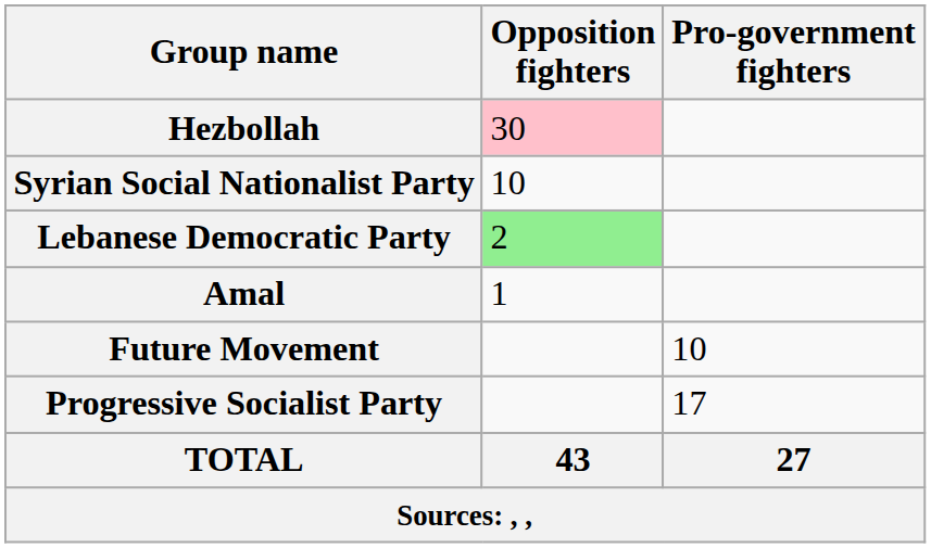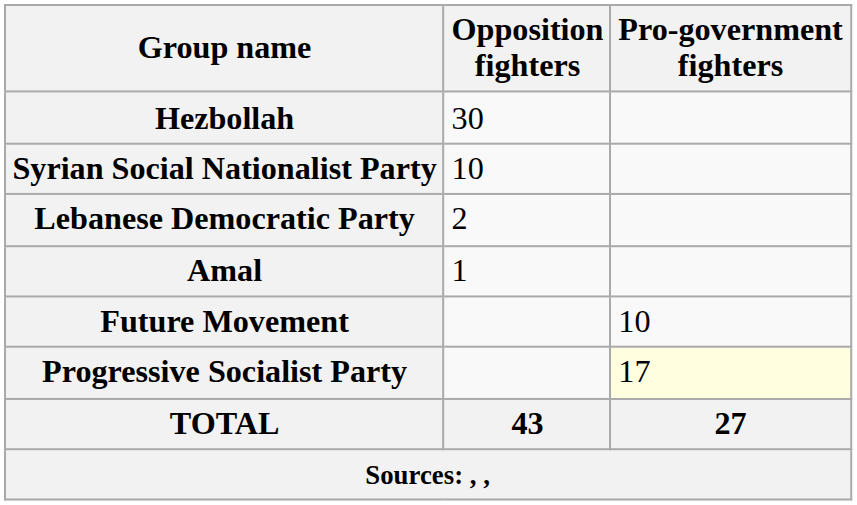Hezbollah | Opposition fighters: pink background -> no background
Lebanese Democratic Party | Opposition fighters: lightgreen background -> no background
Progressive Socialist Party | Pro-government fighters: no background -> lightyellow background
